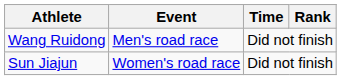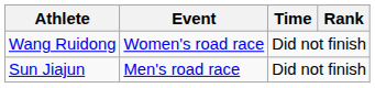Wang Ruidong | Event: Men's road race -> Women's road race
Sun Jiajun | Event: Women's road race -> Men's road race
